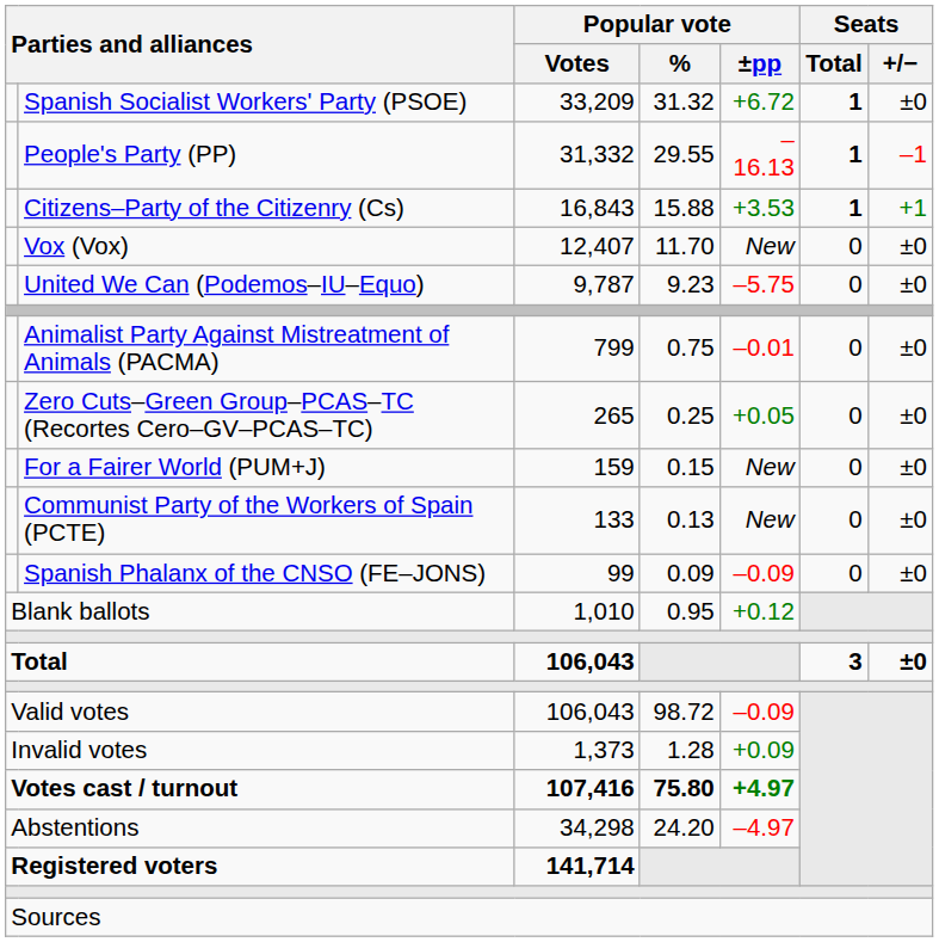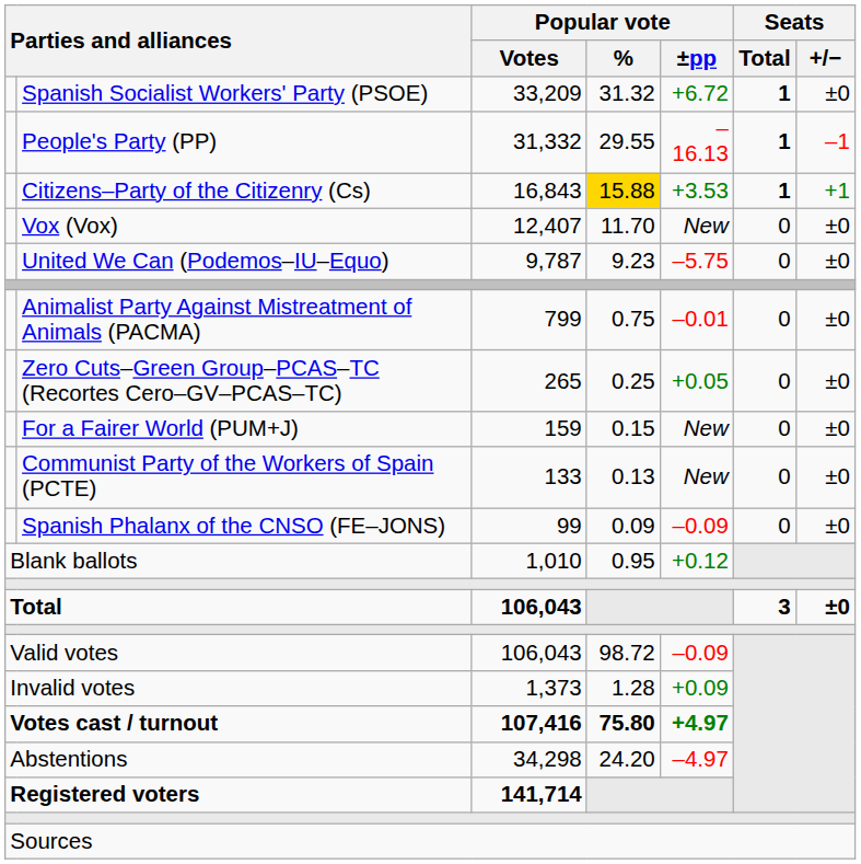Citizens–Party of the Citizenry (Cs) | Popular vote / %: no background -> gold background
